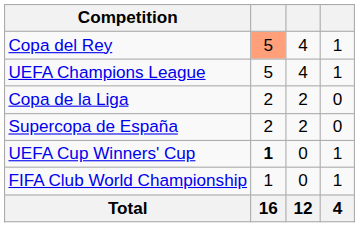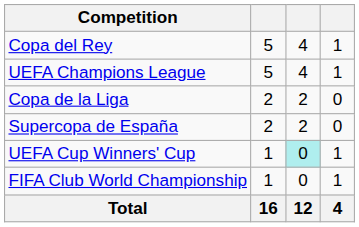Copa del Rey | column 2: lightsalmon background -> no background
UEFA Cup Winners' Cup | column 2: bold -> normal
UEFA Cup Winners' Cup | column 3: no background -> paleturquoise background
